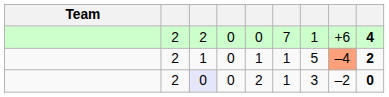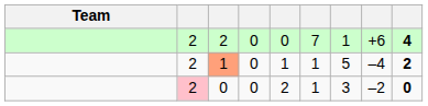row 3 | column 3: no background -> lightsalmon background
row 3 | column 8: lightsalmon background -> no background
row 4 | column 2: no background -> pink background
row 4 | column 3: lavender background -> no background
